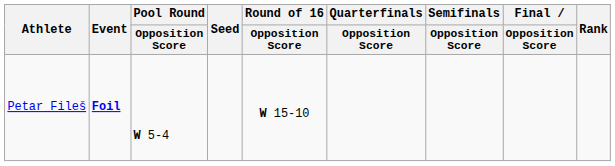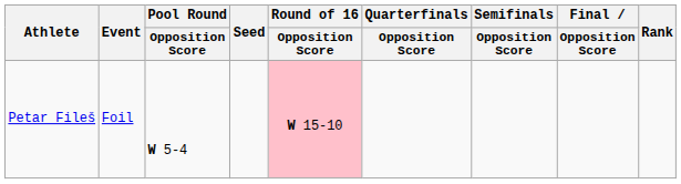Petar Fileš | Event: bold -> normal
Petar Fileš | Round of 16 / Opposition Score: no background -> pink background
